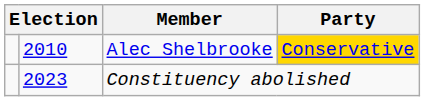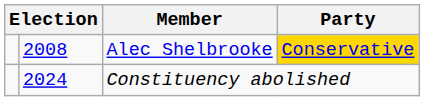Alec Shelbrooke | column 2: 2010 -> 2008
Constituency abolished | column 2: 2023 -> 2024
